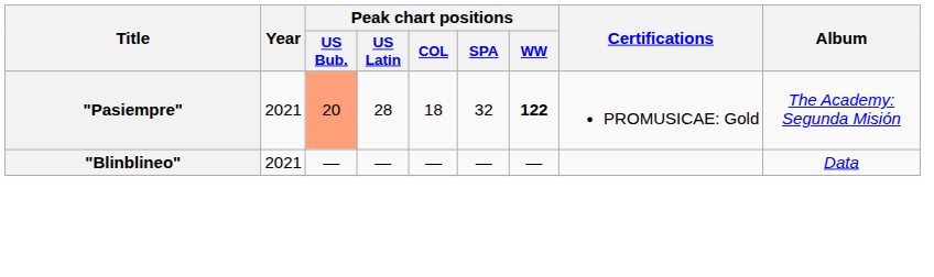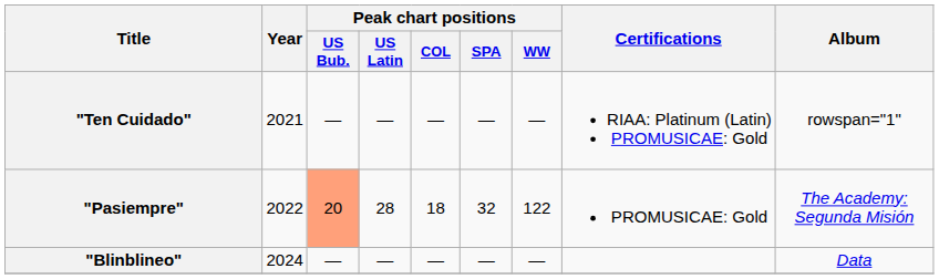+ row: "Ten Cuidado" | 2021 | — | — | — | — | — | RIAA: Platinum (Latin) PROMUSICAE: Gold | rowspan="1"
"Pasiempre" | Year: 2021 -> 2022
"Pasiempre" | Peak chart positions / WW: bold -> normal
"Blinblineo" | Year: 2021 -> 2024
